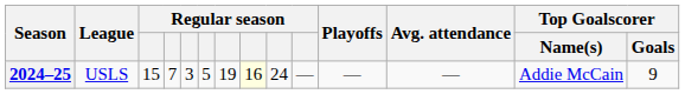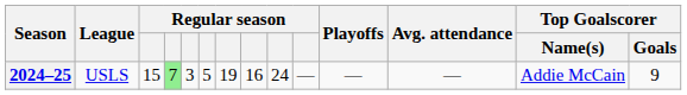2024–25 | column 4: no background -> lightgreen background
2024–25 | column 8: lightyellow background -> no background
